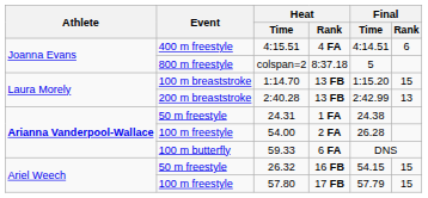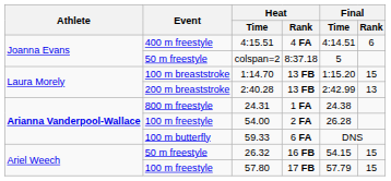colspan=2 | Event: 800 m freestyle -> 50 m freestyle
24.31 | Event: 50 m freestyle -> 800 m freestyle
